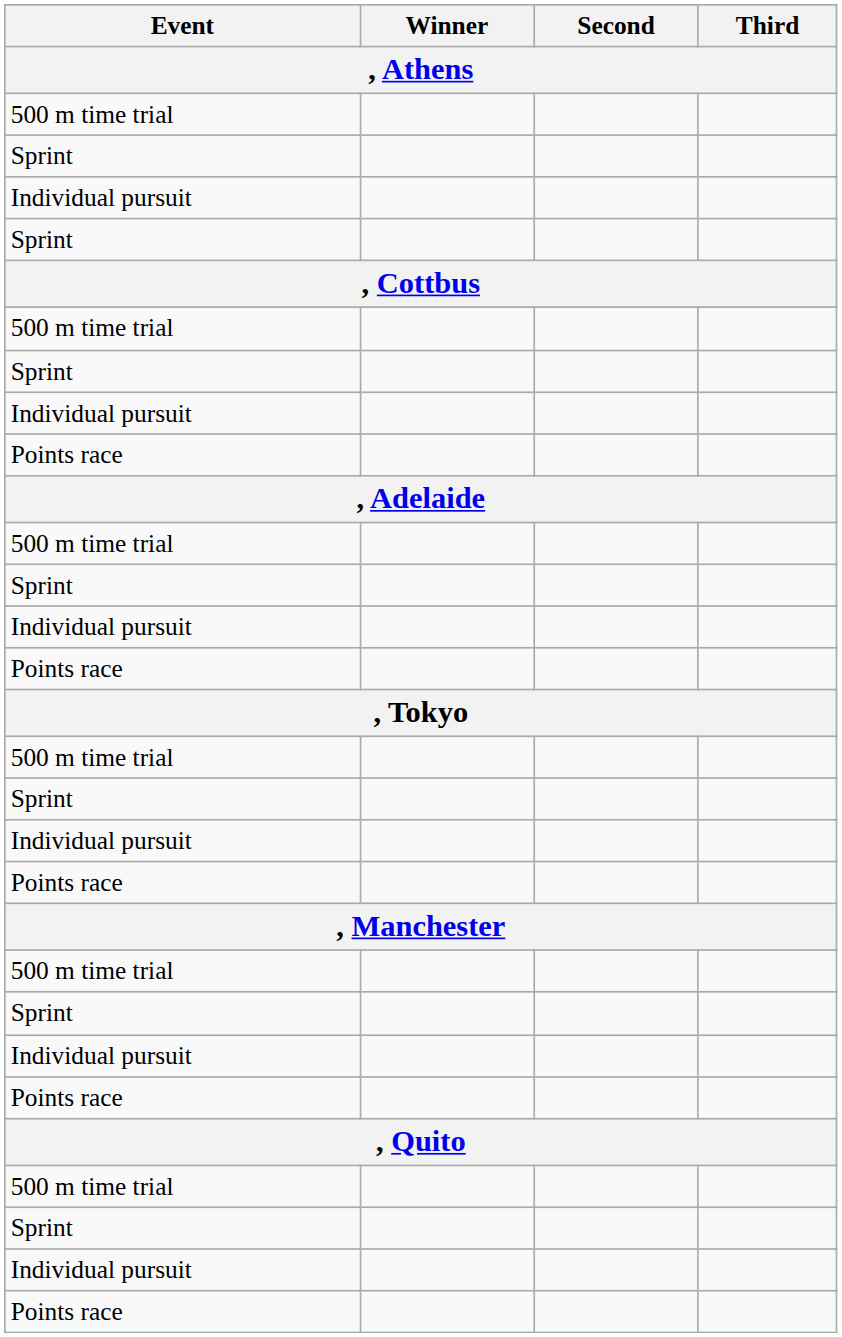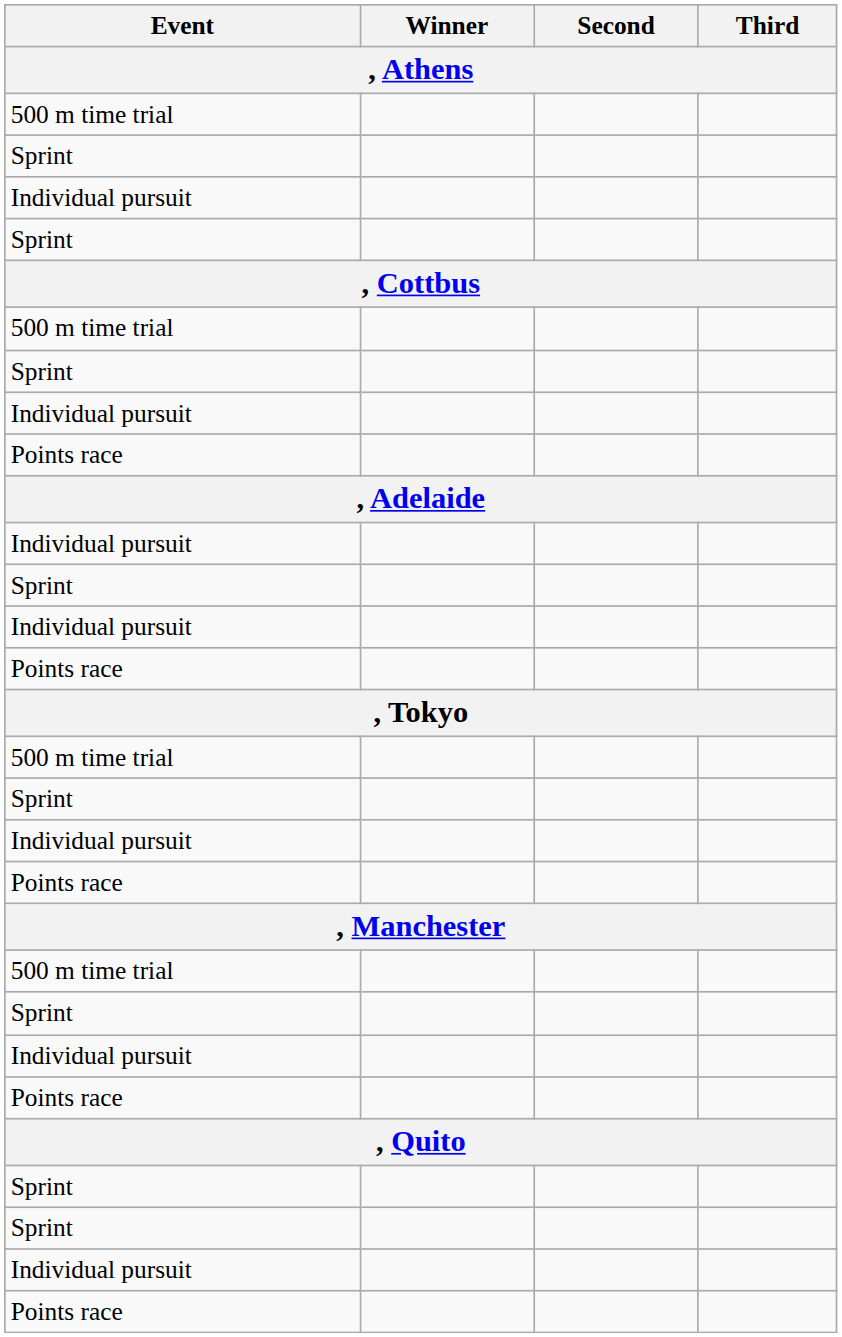row 13 | Event: 500 m time trial -> Individual pursuit
row 28 | Event: 500 m time trial -> Sprint
